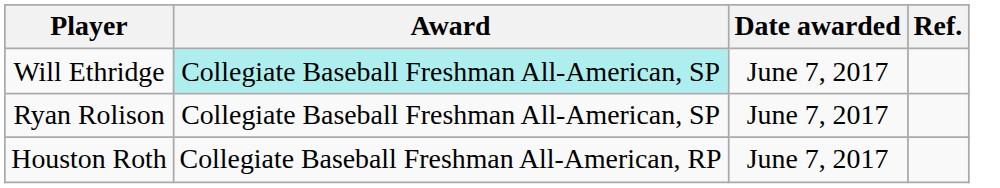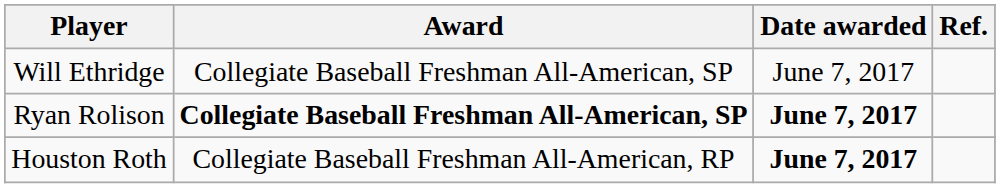row 2 | Award: paleturquoise background -> no background
row 3 | Award: normal -> bold
row 3 | Date awarded: normal -> bold
row 4 | Date awarded: normal -> bold
